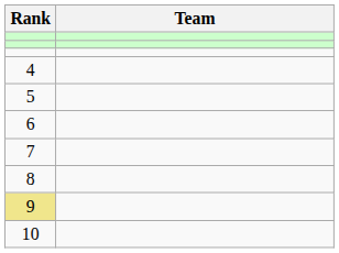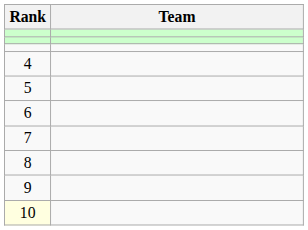row 10 | Rank: khaki background -> no background
row 11 | Rank: no background -> lightyellow background
